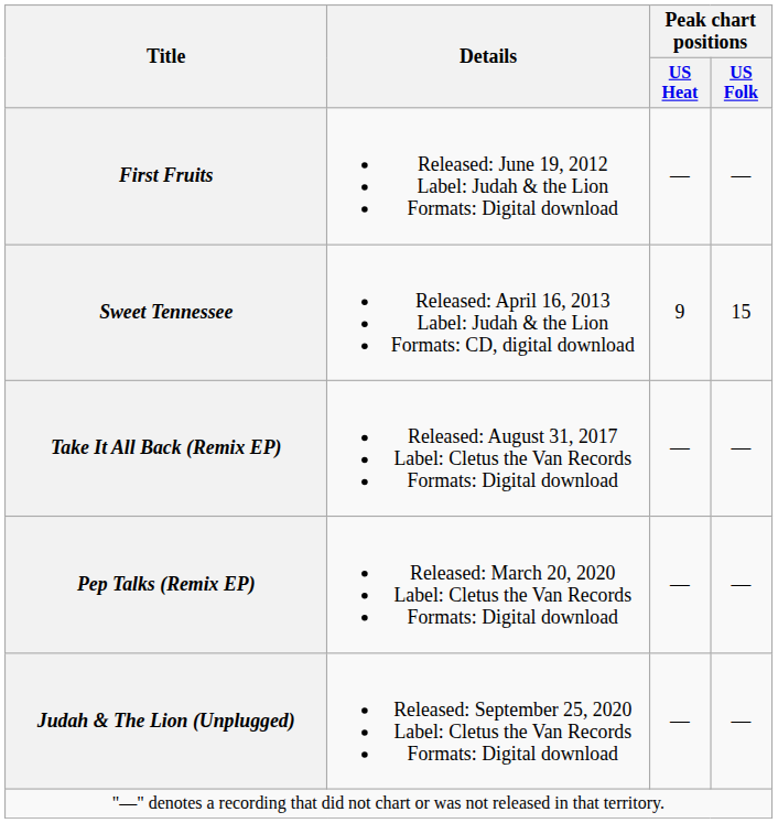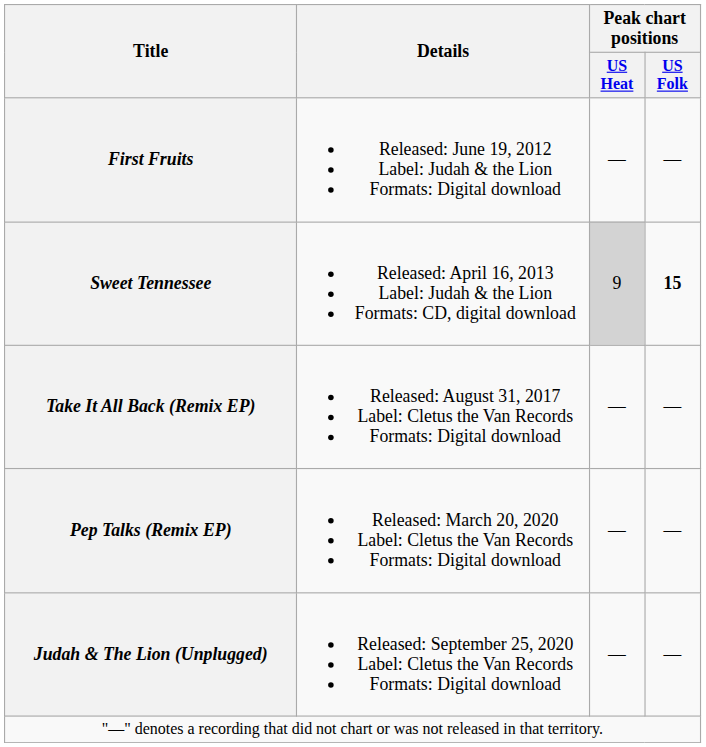Sweet Tennessee | Peak chart positions / US Heat: no background -> lightgrey background
Sweet Tennessee | Peak chart positions / US Folk: normal -> bold
